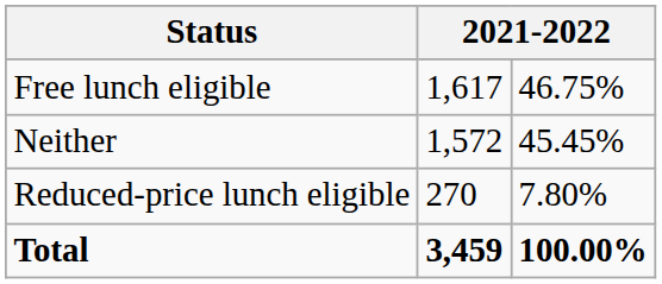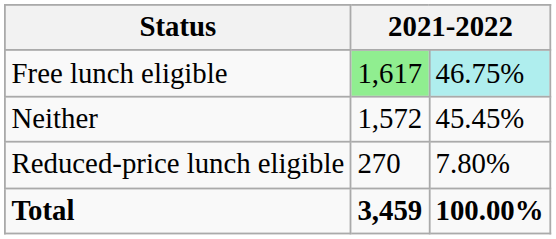Free lunch eligible | column 2: no background -> lightgreen background
Free lunch eligible | column 3: no background -> paleturquoise background
